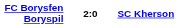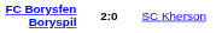FC Borysfen Boryspil | column 3: bold -> normal
